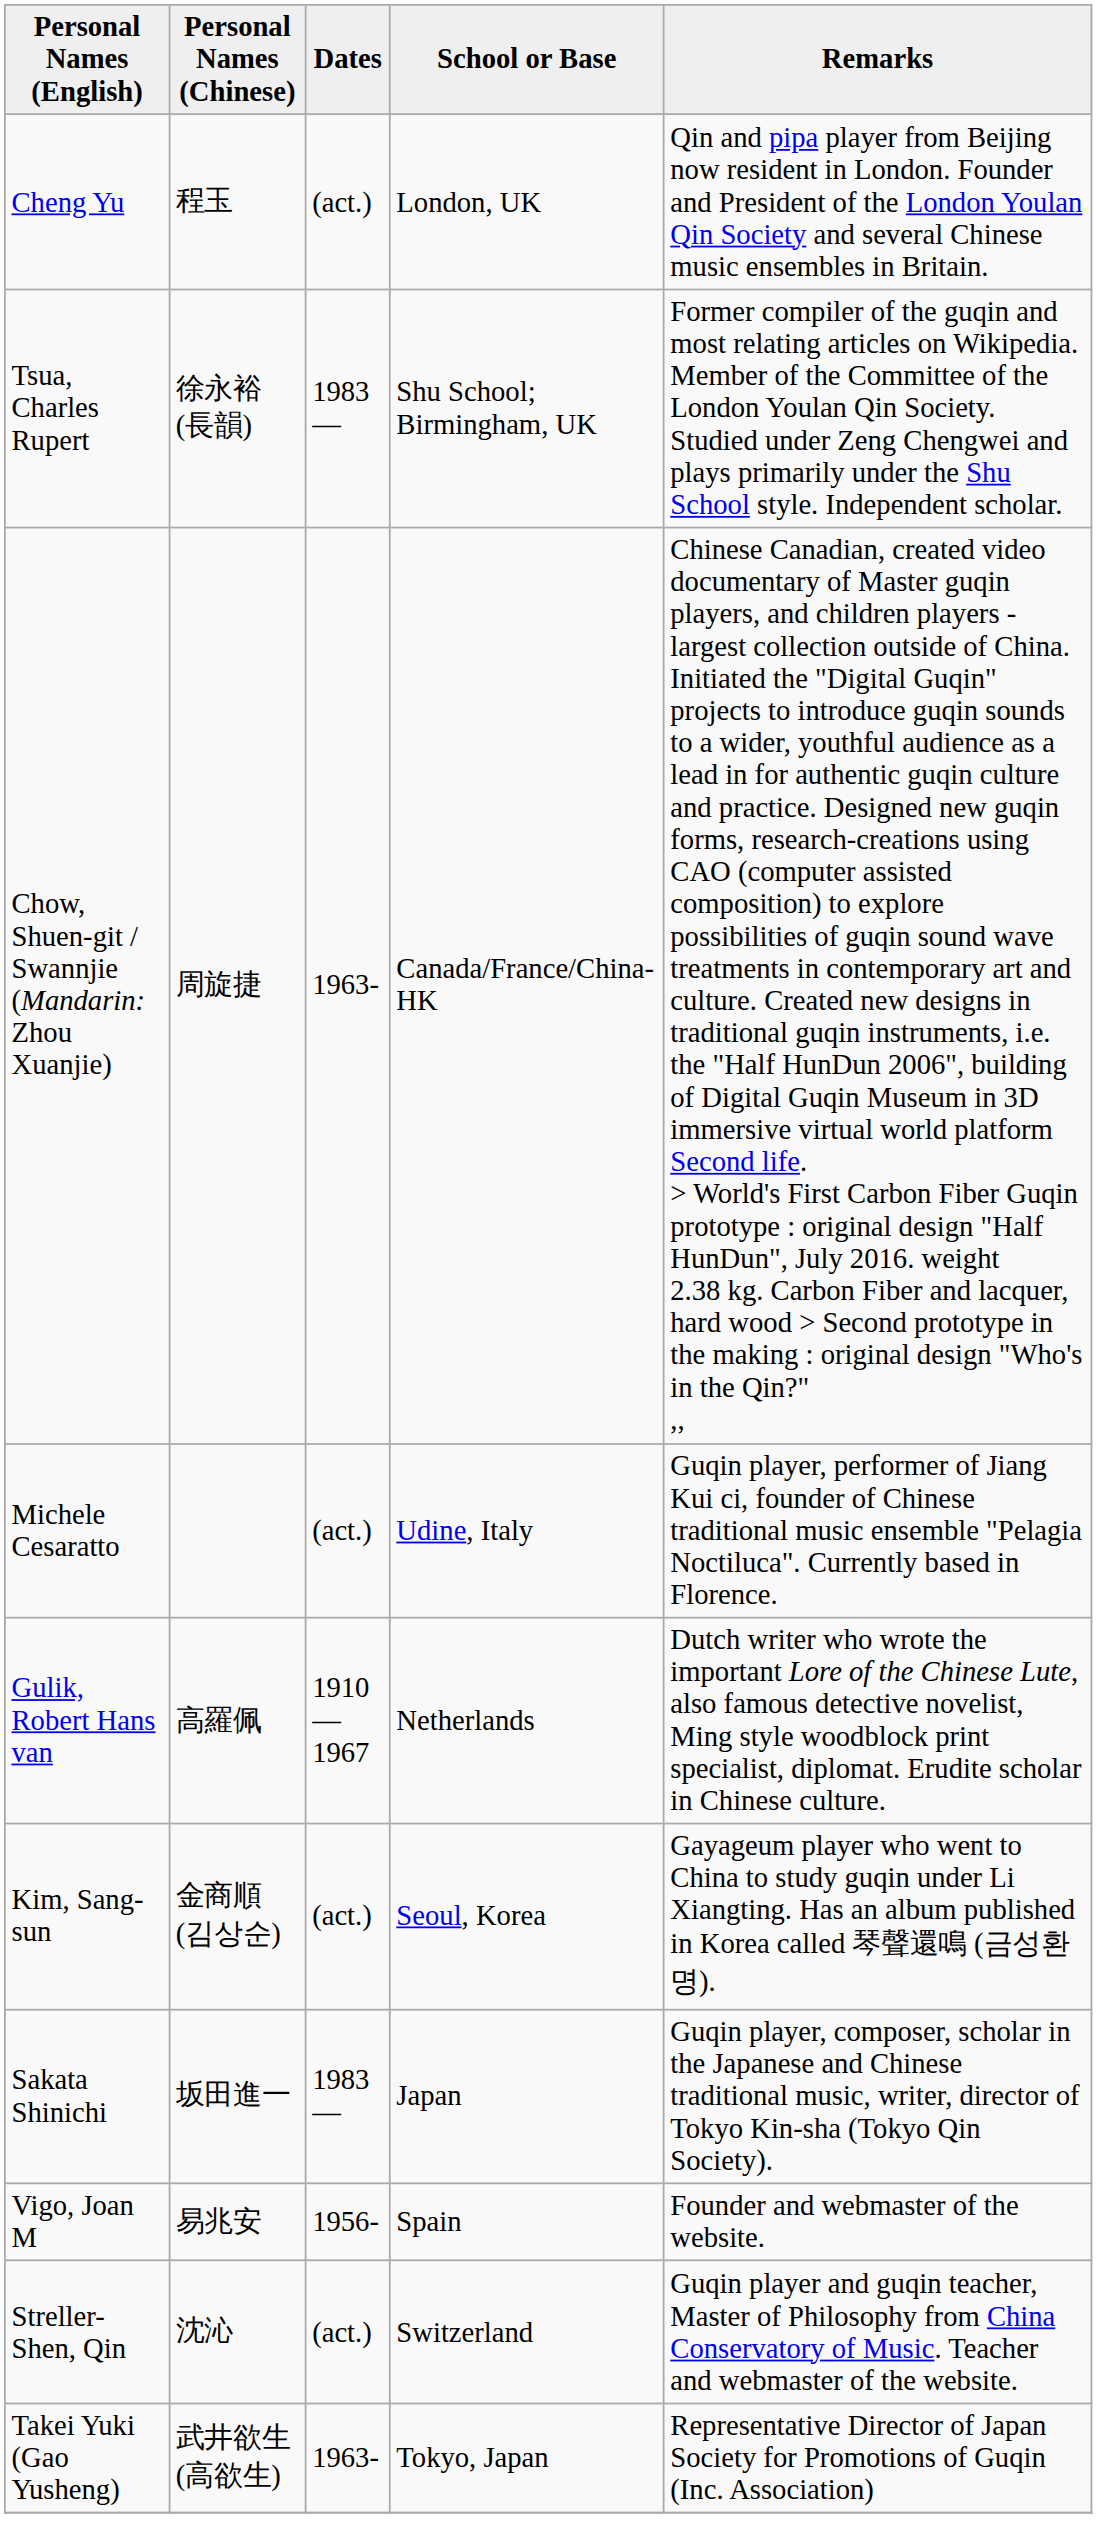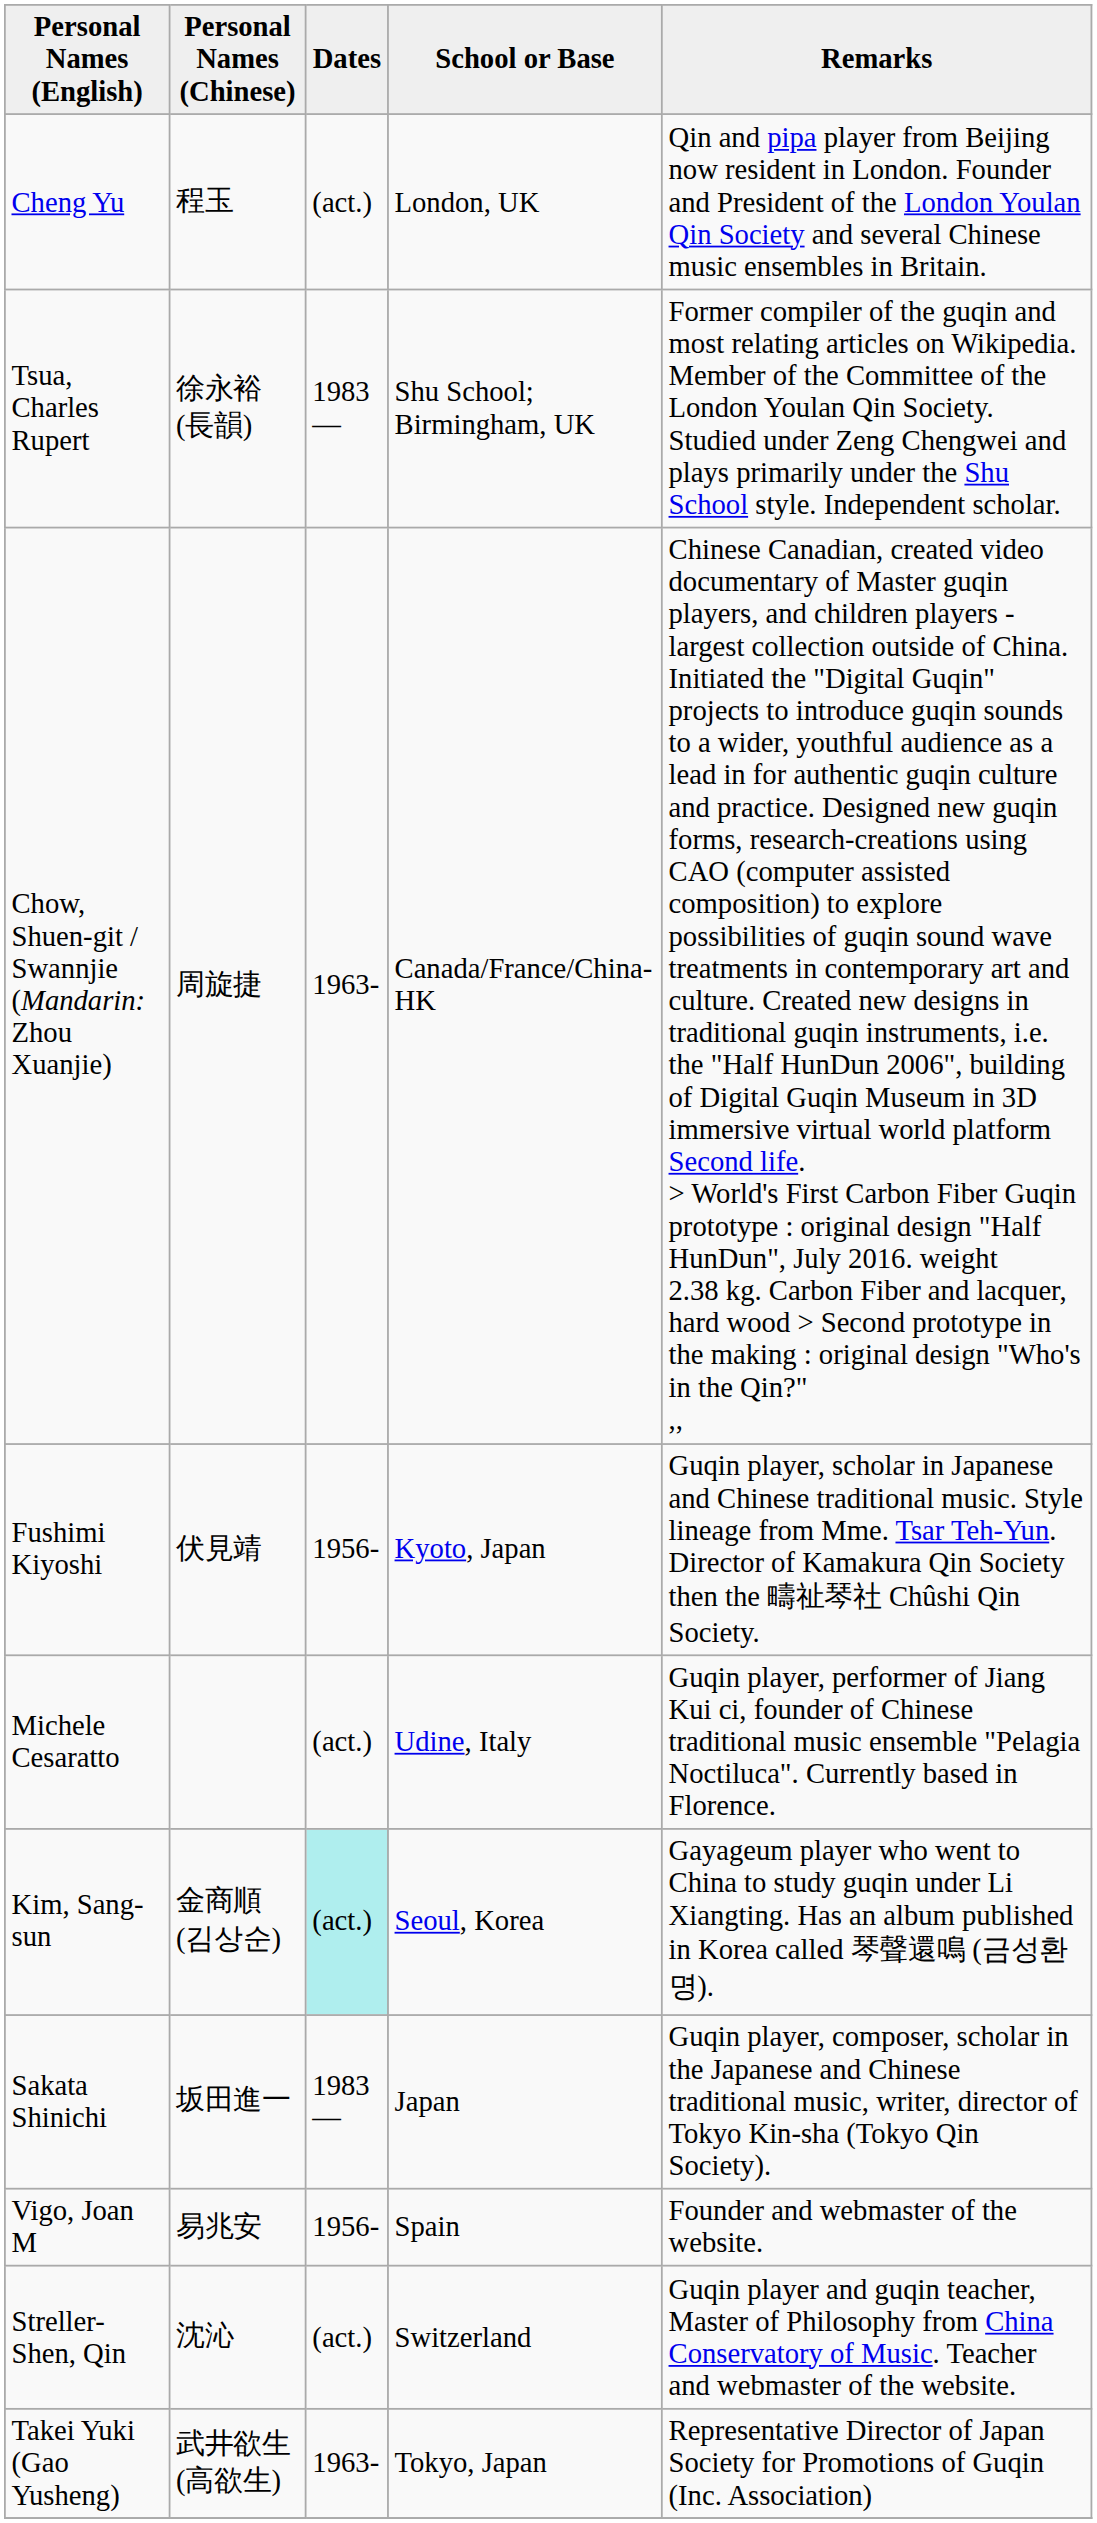+ row: Fushimi Kiyoshi | 伏見靖 | 1956- | Kyoto, Japan | Guqin player, scholar in Japanese and Chinese traditional music. Style lineage from Mme. Tsar Teh-Yun. Director of Kamakura Qin Society then the 疇祉琴社 Chûshi Qin Society.
- row: Gulik, Robert Hans van | 高羅佩 | 1910—1967 | Netherlands | Dutch writer who wrote the important Lore of the Chinese Lute, also famous detective novelist, Ming style woodblock print specialist, diplomat. Erudite scholar in Chinese culture.
Kim, Sang-sun | Dates: no background -> paleturquoise background
